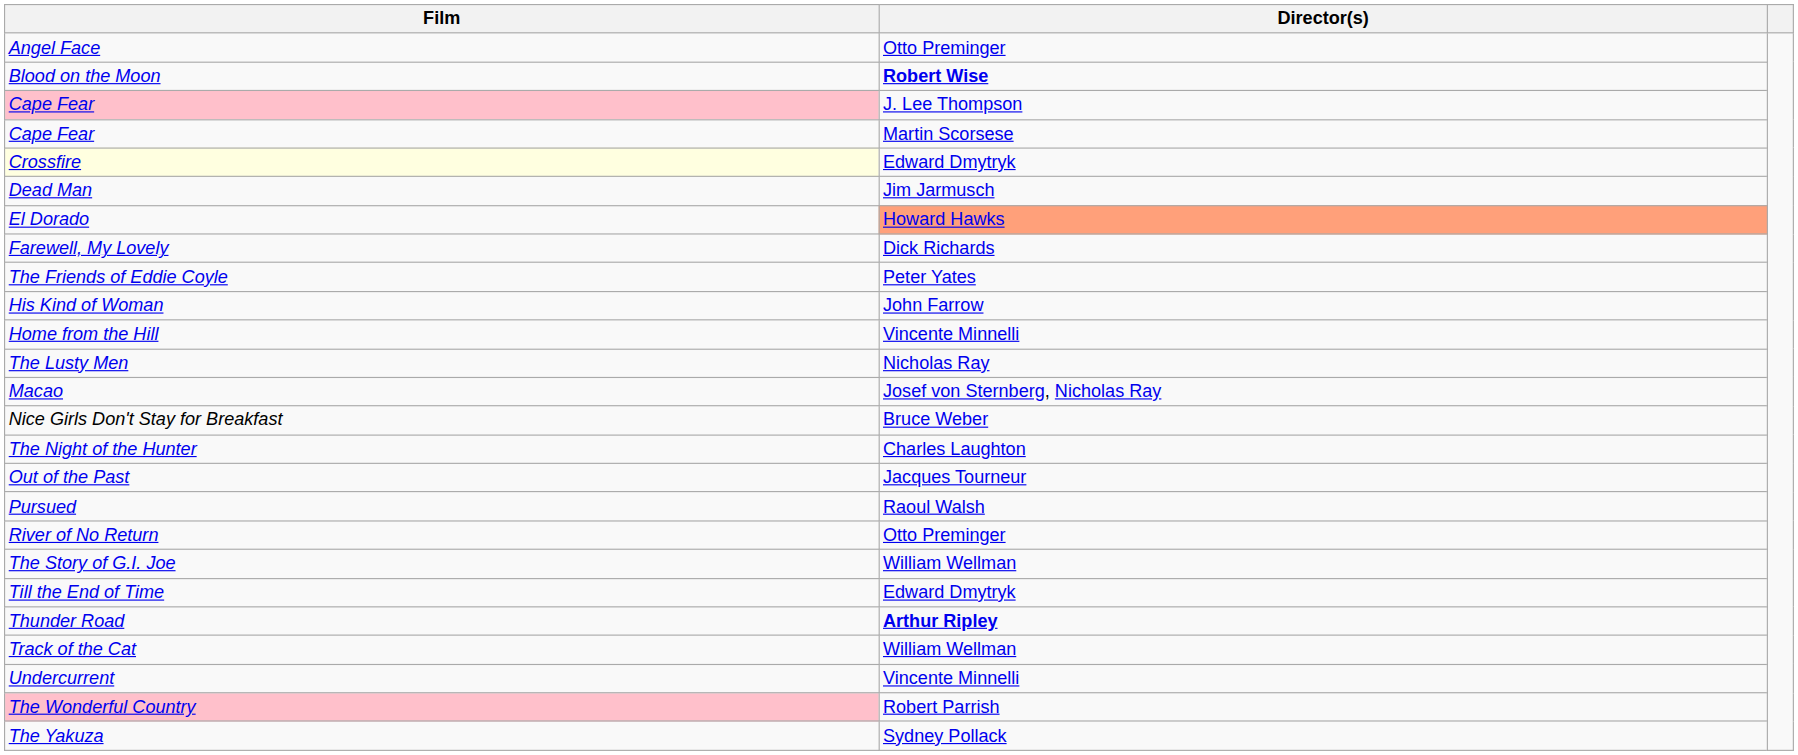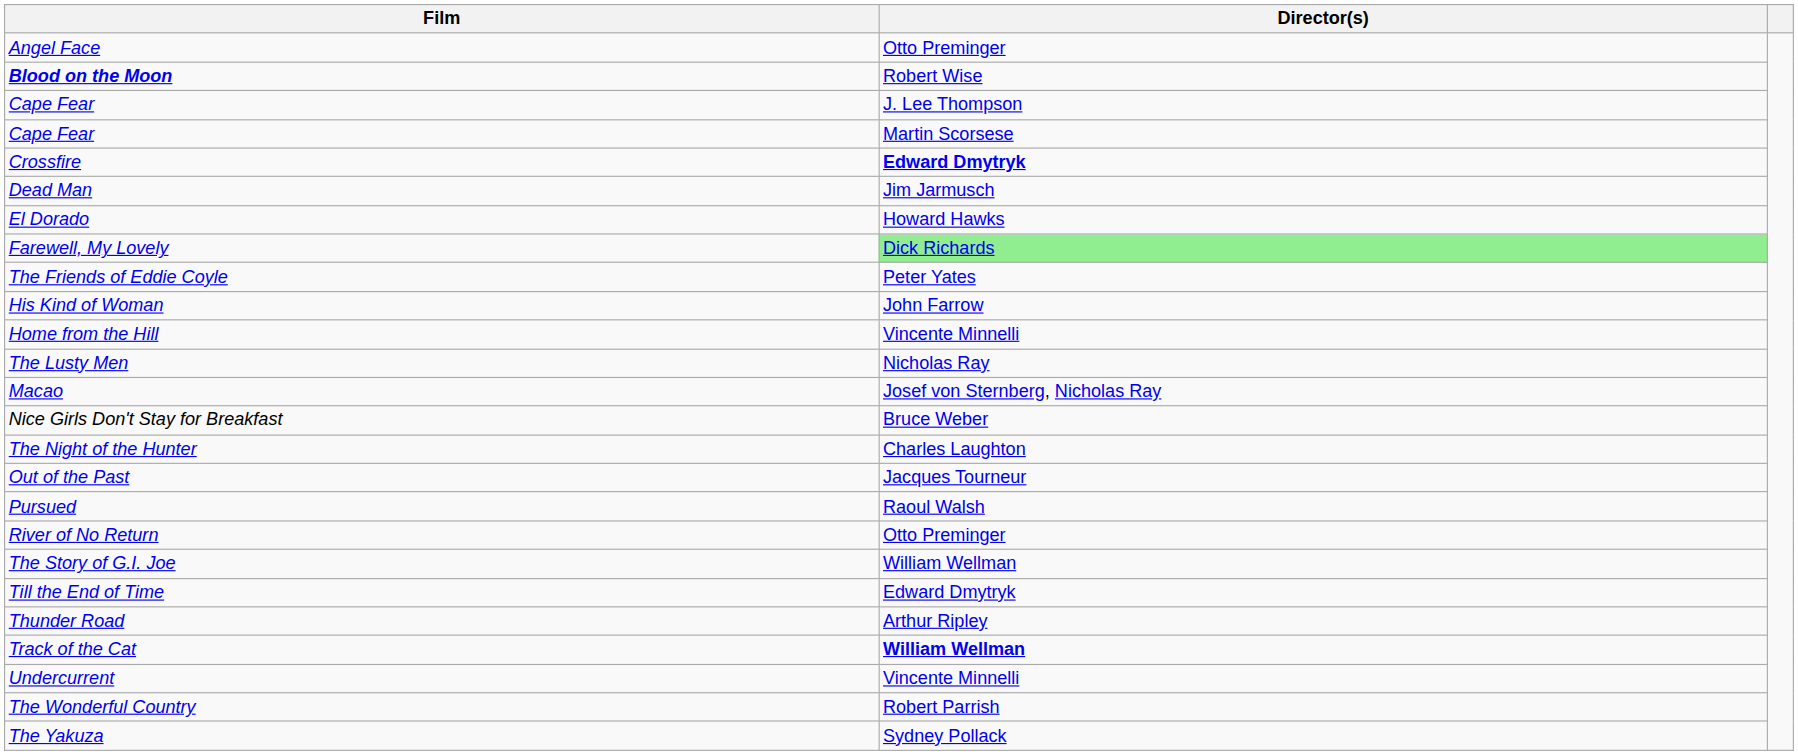Blood on the Moon | Film: normal -> bold
Blood on the Moon | Director(s): bold -> normal
Cape Fear / J. Lee Thompson | Film: pink background -> no background
Crossfire | Film: lightyellow background -> no background
Crossfire | Director(s): normal -> bold
El Dorado | Director(s): lightsalmon background -> no background
Farewell, My Lovely | Director(s): no background -> lightgreen background
Thunder Road | Director(s): bold -> normal
Track of the Cat | Director(s): normal -> bold
The Wonderful Country | Film: pink background -> no background
